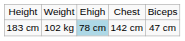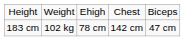183 cm | column 3: lightblue background -> no background
